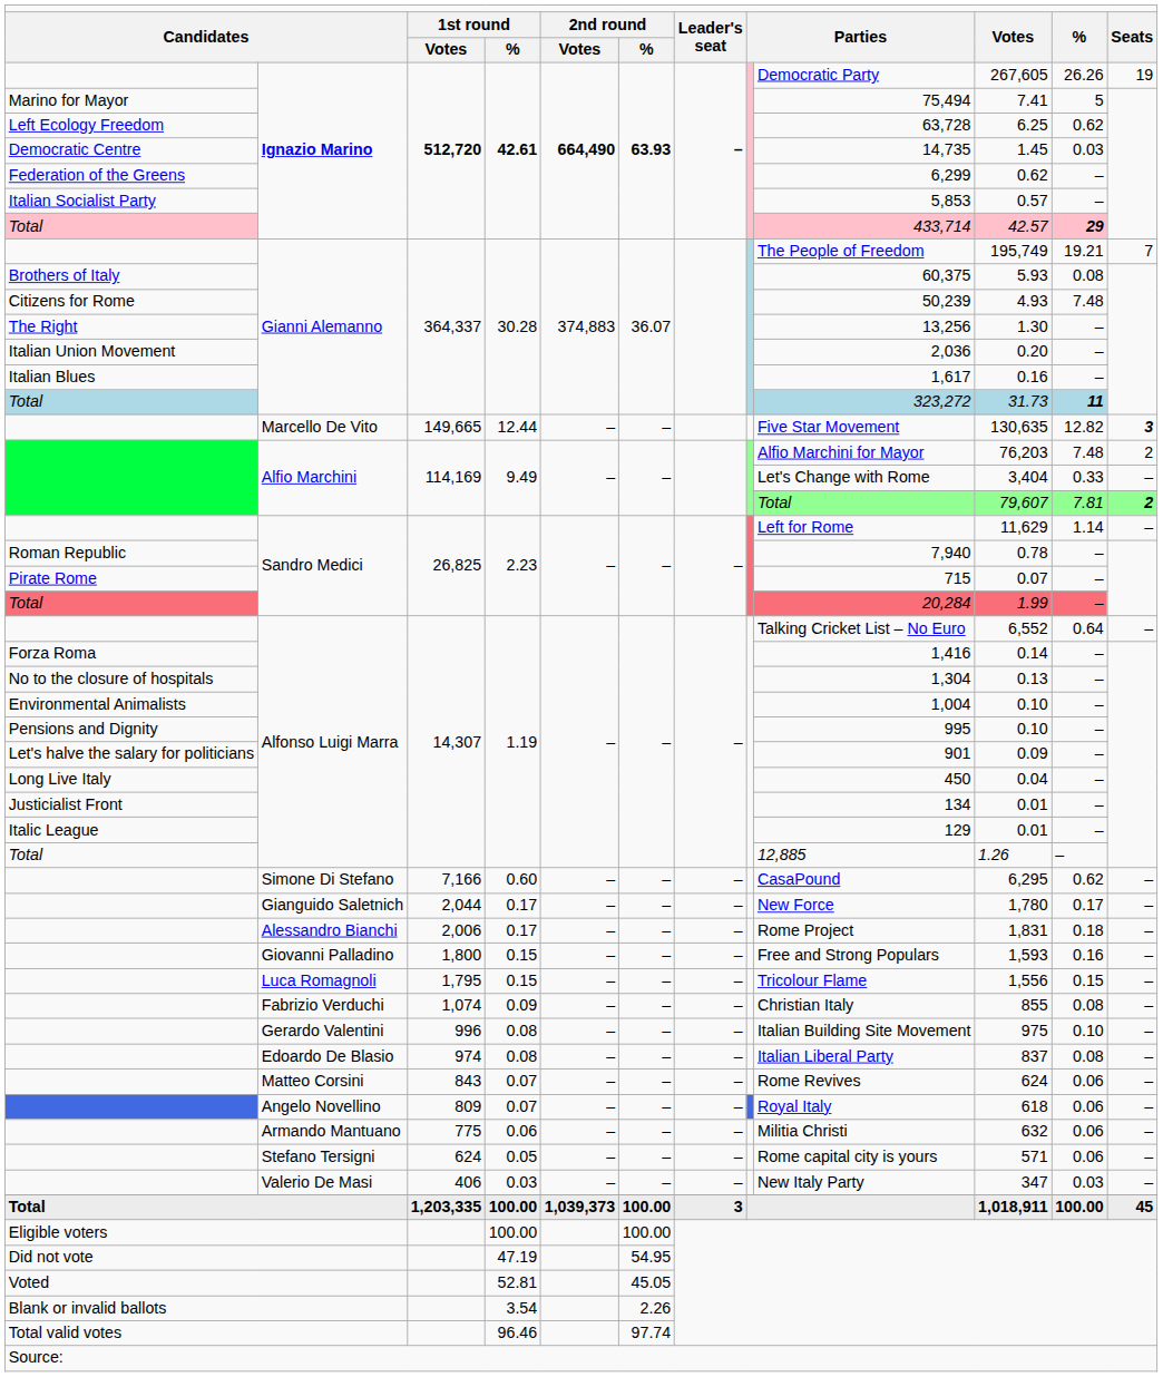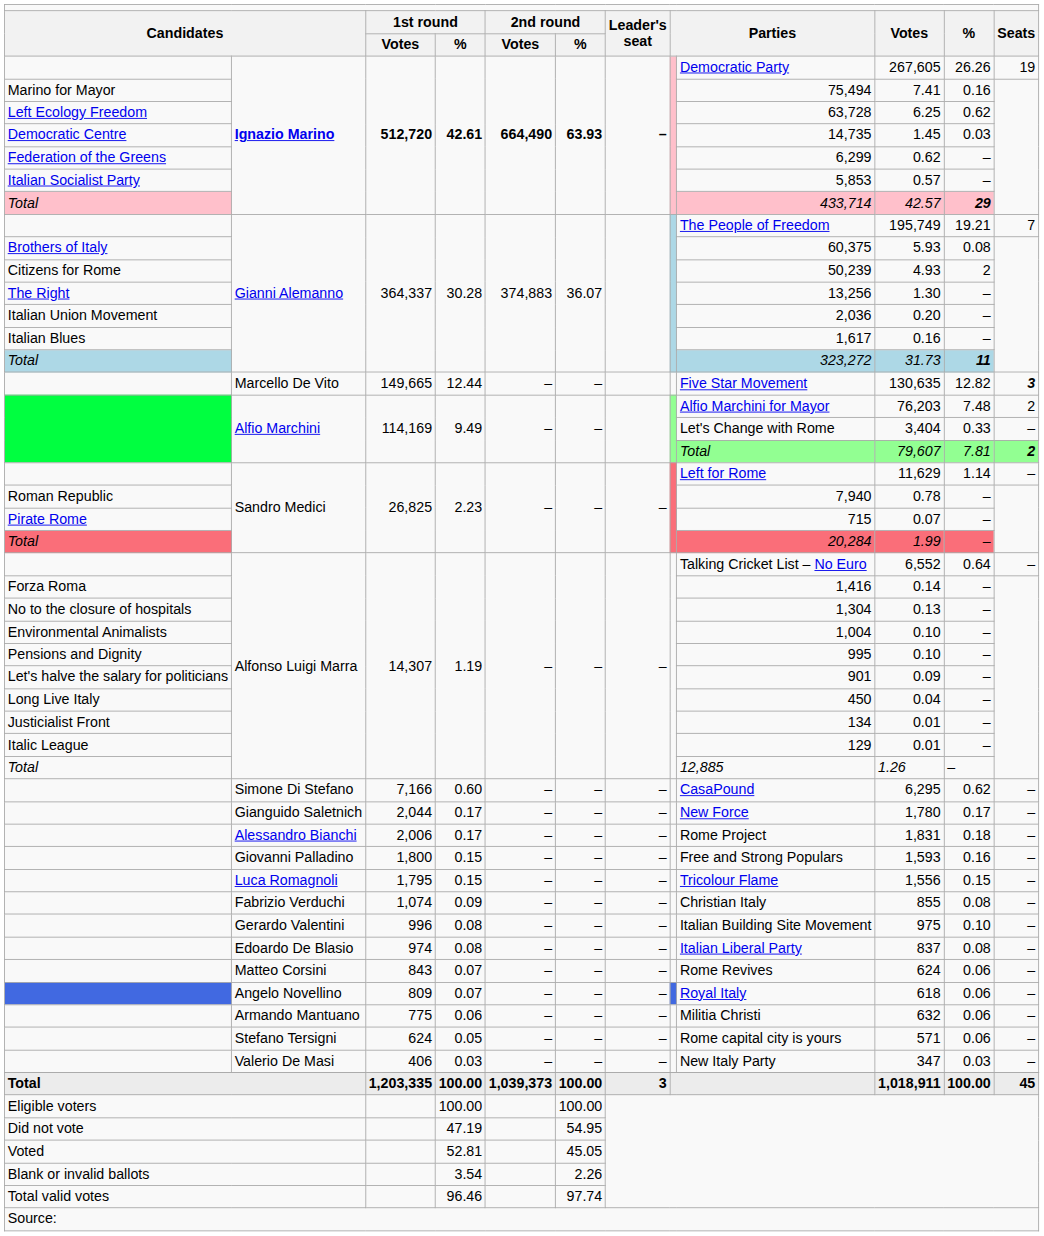Marino for Mayor | column 11: 5 -> 0.16
Citizens for Rome | column 11: 7.48 -> 2
